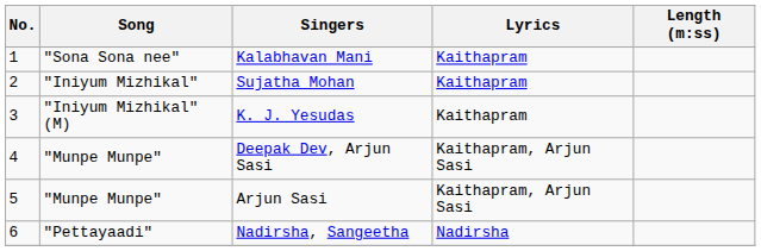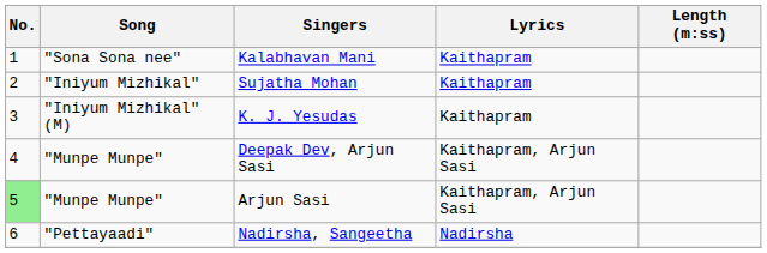Arjun Sasi | No.: no background -> lightgreen background
